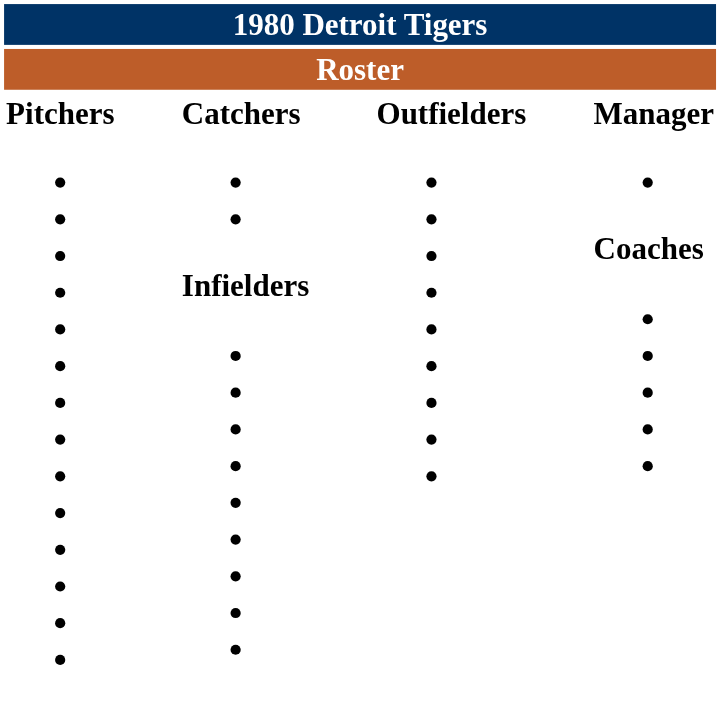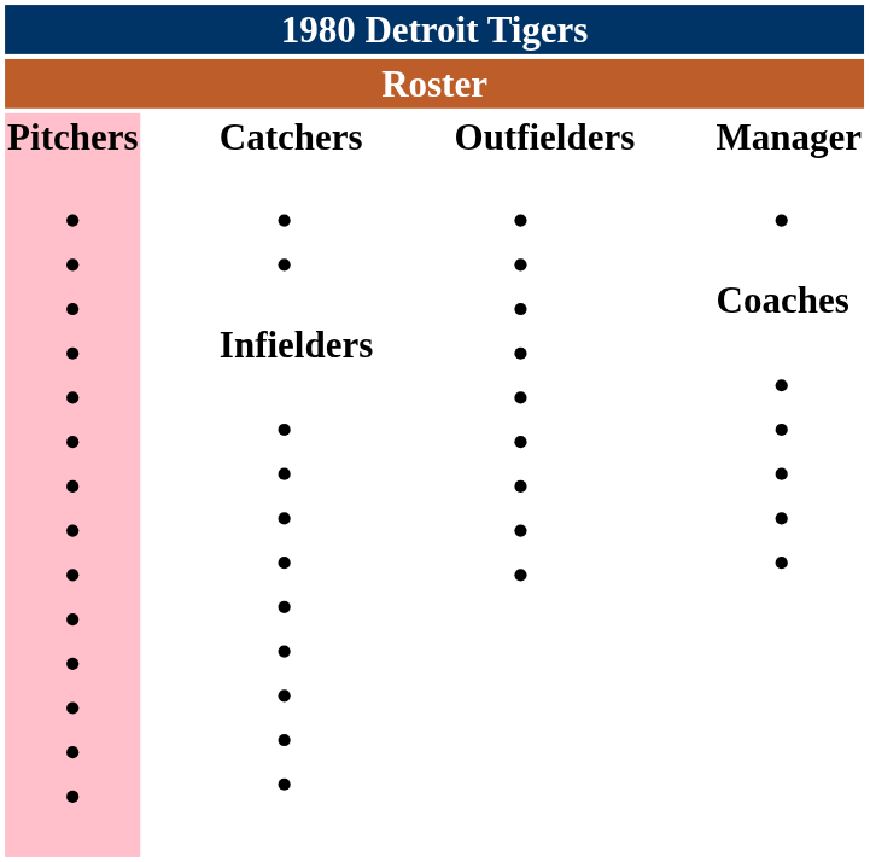Pitchers | column 1: no background -> pink background
